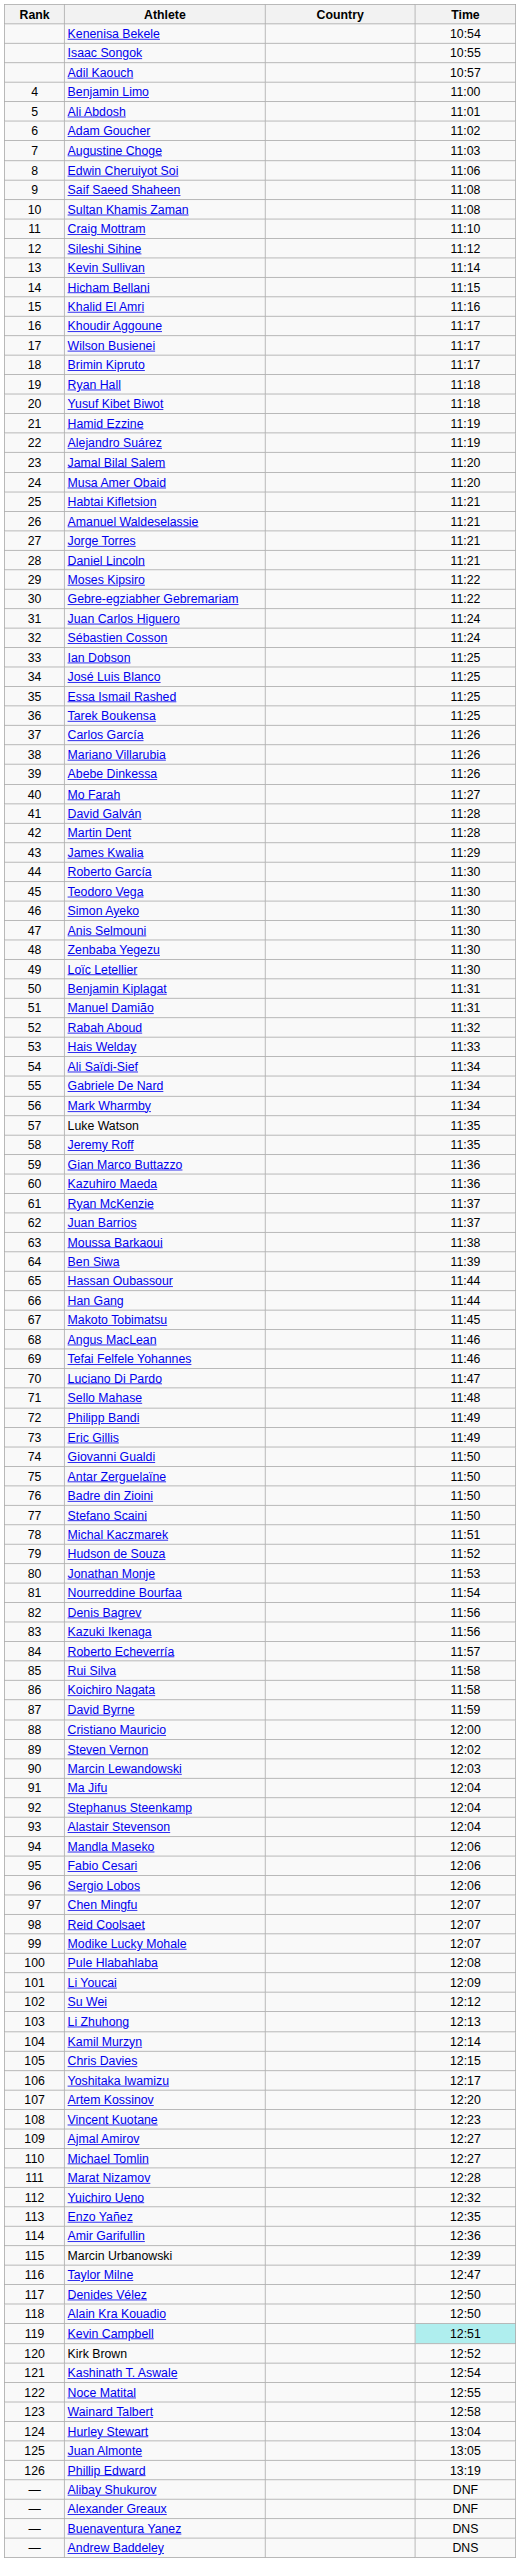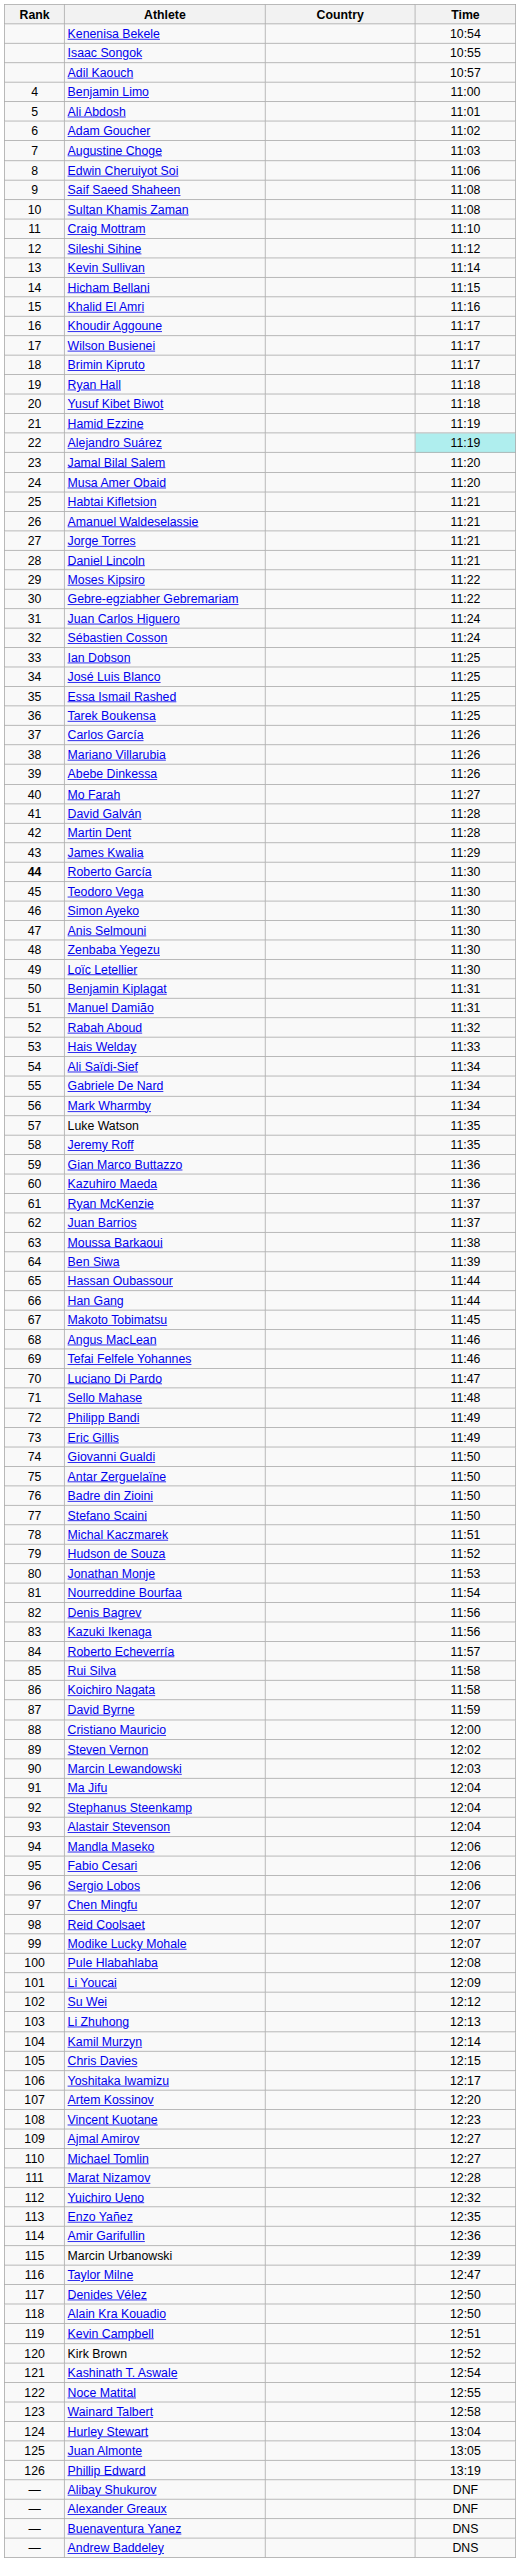Alejandro Suárez | Time: no background -> paleturquoise background
Roberto García | Rank: normal -> bold
Kevin Campbell | Time: paleturquoise background -> no background
